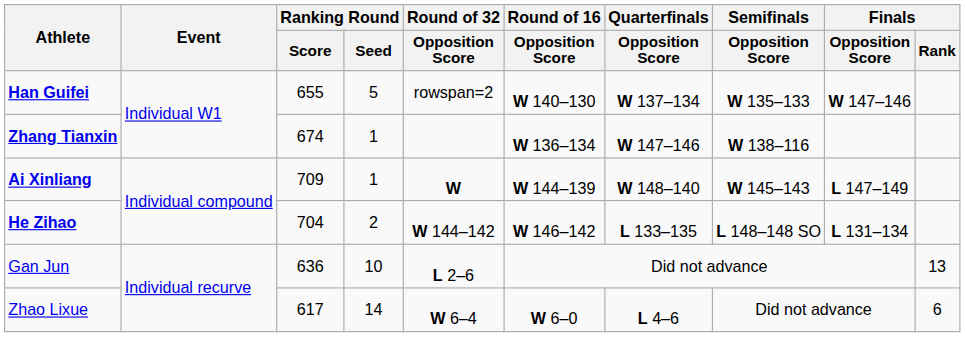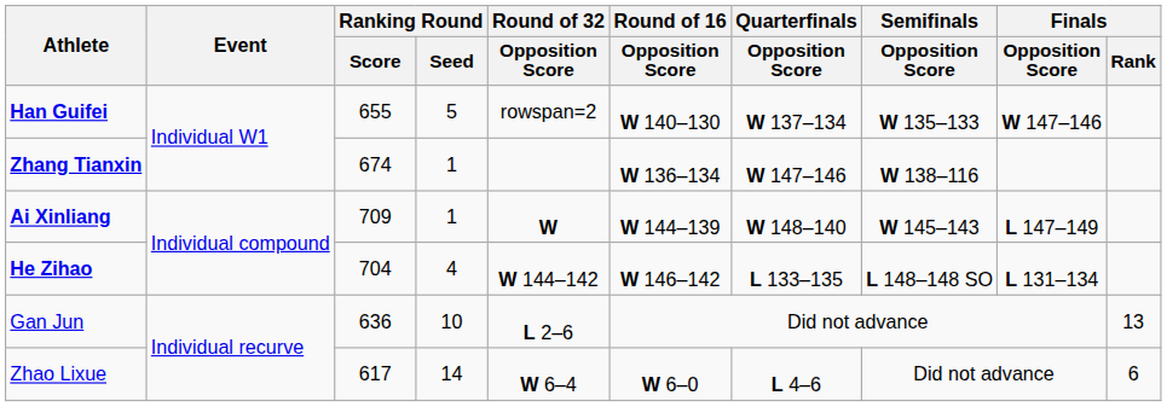He Zihao | Ranking Round / Seed: 2 -> 4
